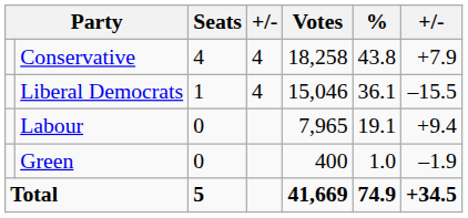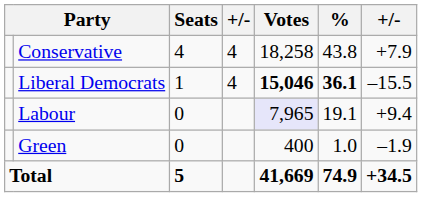Liberal Democrats | Votes: normal -> bold
Liberal Democrats | %: normal -> bold
Labour | Votes: no background -> lavender background
